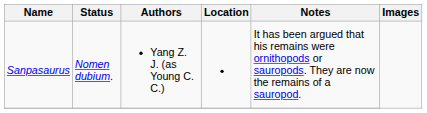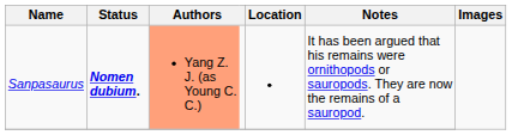Sanpasaurus | Status: normal -> bold
Sanpasaurus | column 3: no background -> lightsalmon background
